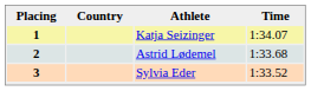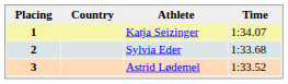2 | Athlete: Astrid Lødemel -> Sylvia Eder
3 | Athlete: Sylvia Eder -> Astrid Lødemel
